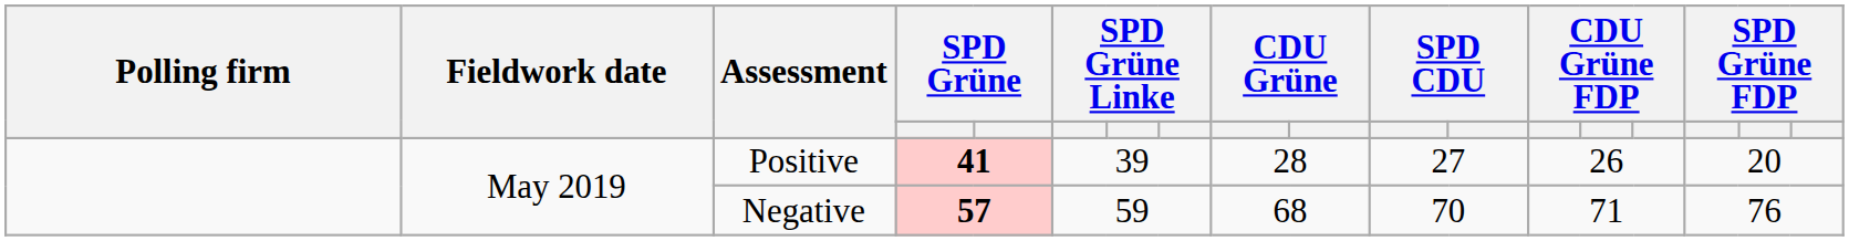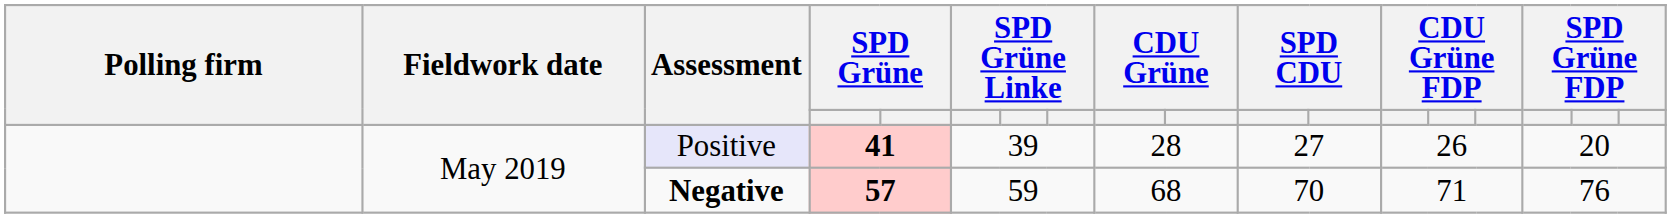Positive | Assessment: no background -> lavender background
Negative | Assessment: normal -> bold
